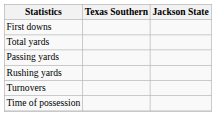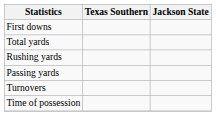rows swapped: Rushing yards <-> Passing yards
